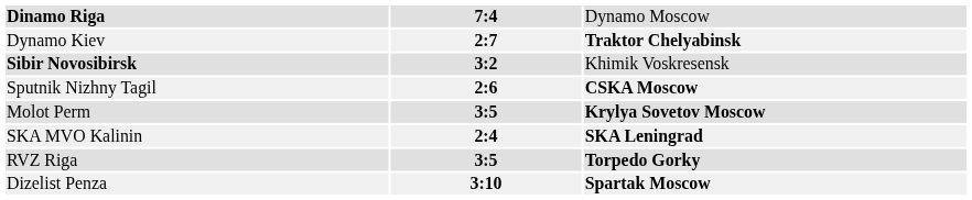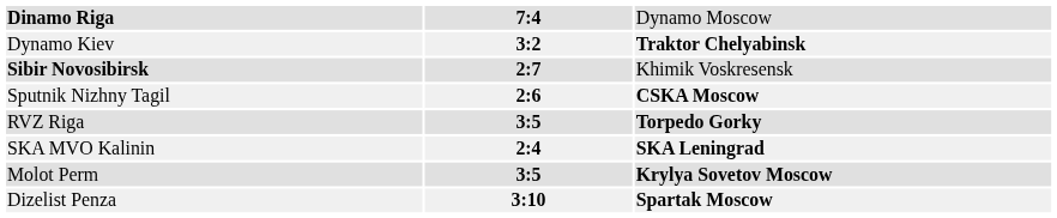Dynamo Kiev | column 2: 2:7 -> 3:2
Sibir Novosibirsk | column 2: 3:2 -> 2:7
rows swapped: Molot Perm <-> RVZ Riga
